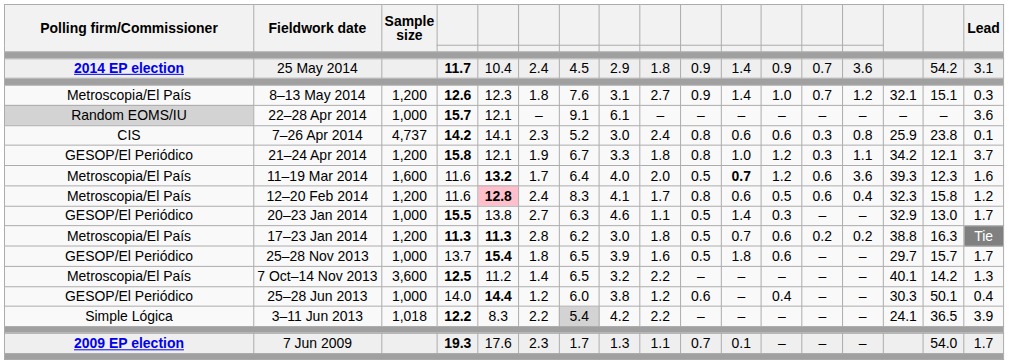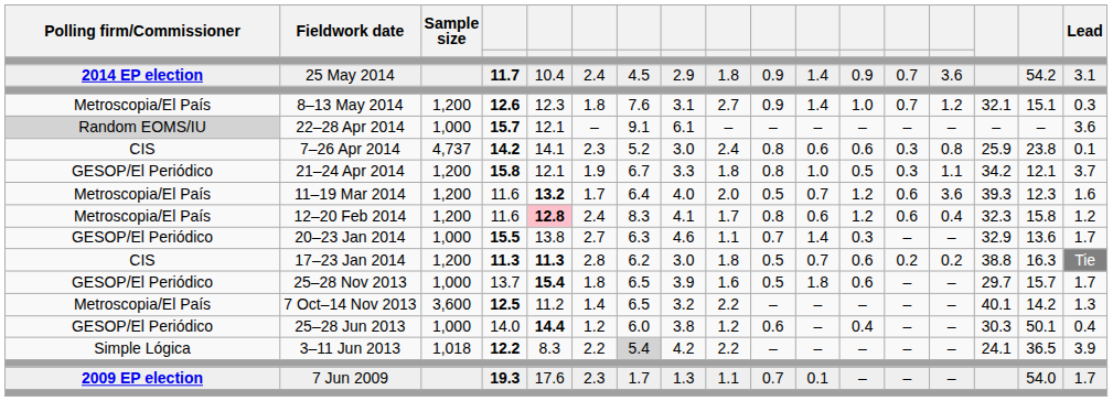21–24 Apr 2014 | column 12: 1.2 -> 0.5
11–19 Mar 2014 | Sample size: 1,600 -> 1,200
11–19 Mar 2014 | column 11: bold -> normal
12–20 Feb 2014 | column 12: 0.5 -> 1.2
20–23 Jan 2014 | column 10: 0.5 -> 0.7
20–23 Jan 2014 | column 16: 13.0 -> 13.6
17–23 Jan 2014 | Polling firm/Commissioner: Metroscopia/El País -> CIS
